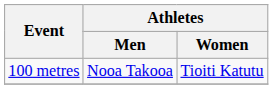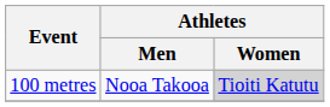100 metres | Athletes / Women: no background -> lightgrey background
